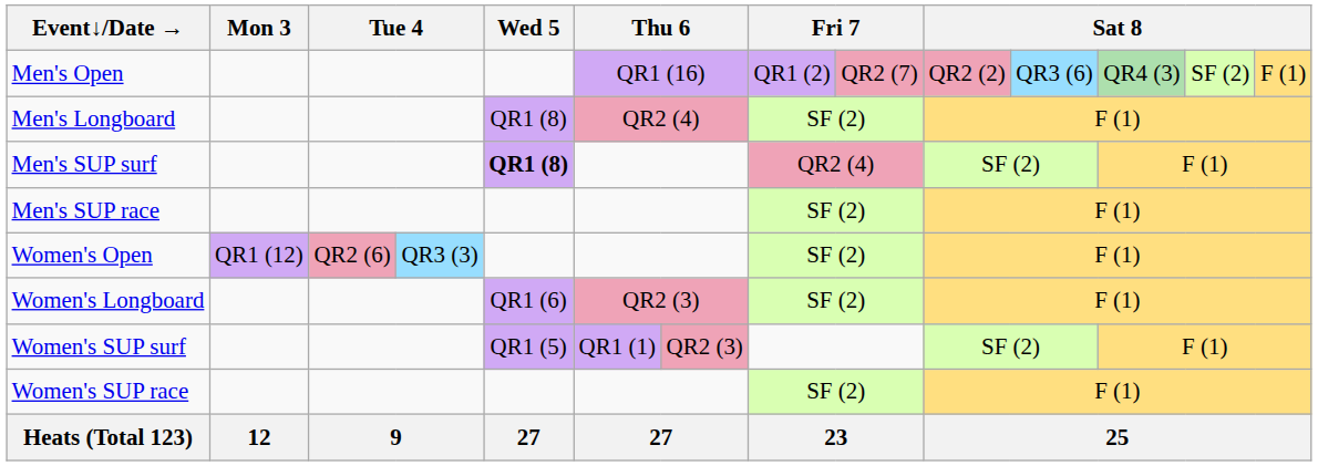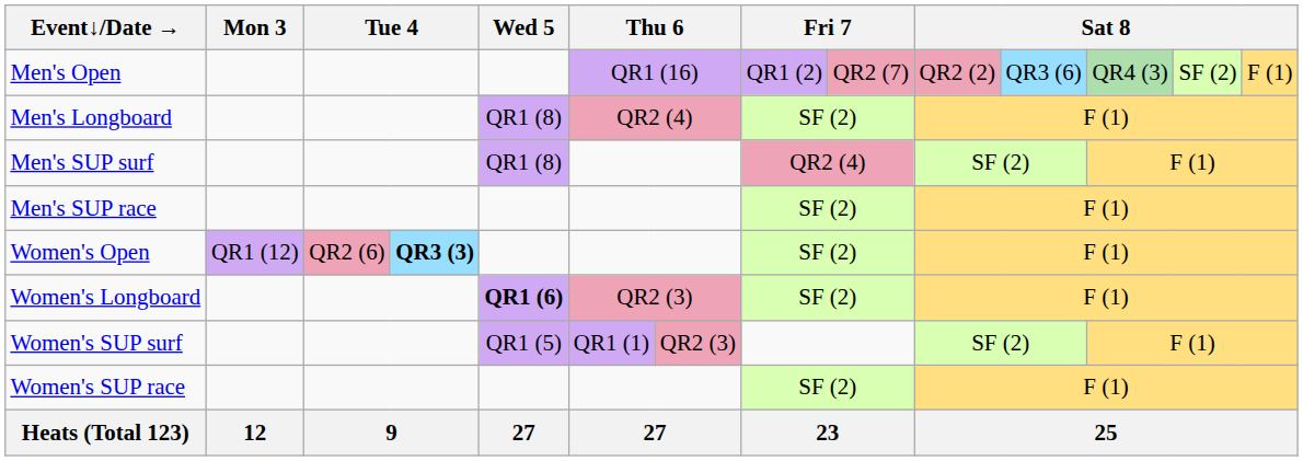Men's SUP surf | Wed 5: bold -> normal
Women's Open | column 4: normal -> bold
Women's Longboard | Wed 5: normal -> bold
